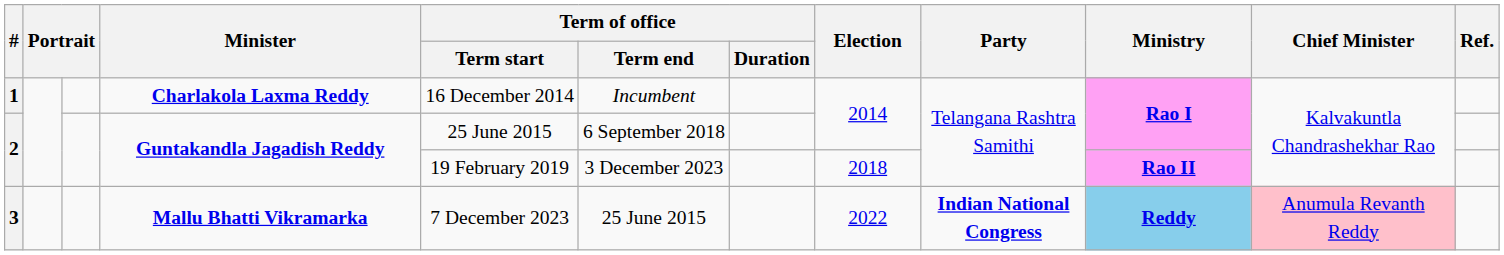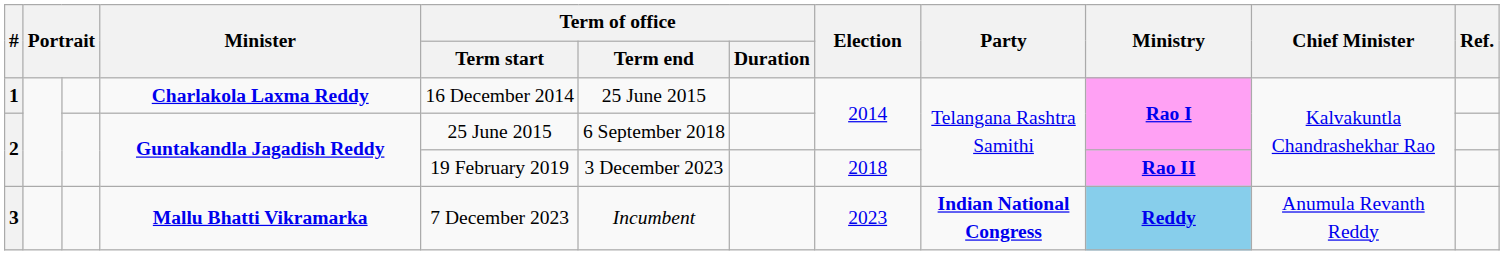1 | Term of office / Term end: Incumbent -> 25 June 2015
3 | Term of office / Term end: 25 June 2015 -> Incumbent
3 | Election: 2022 -> 2023
3 | Chief Minister: pink background -> no background
